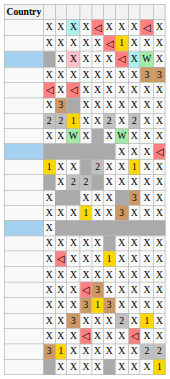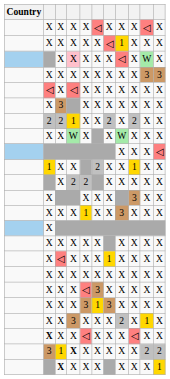row 2 | column 4: paleturquoise background -> no background
row 4 | column 9: paleturquoise background -> no background
row 22 | column 2: normal -> bold
row 23 | column 4: normal -> bold
row 24 | column 3: normal -> bold
